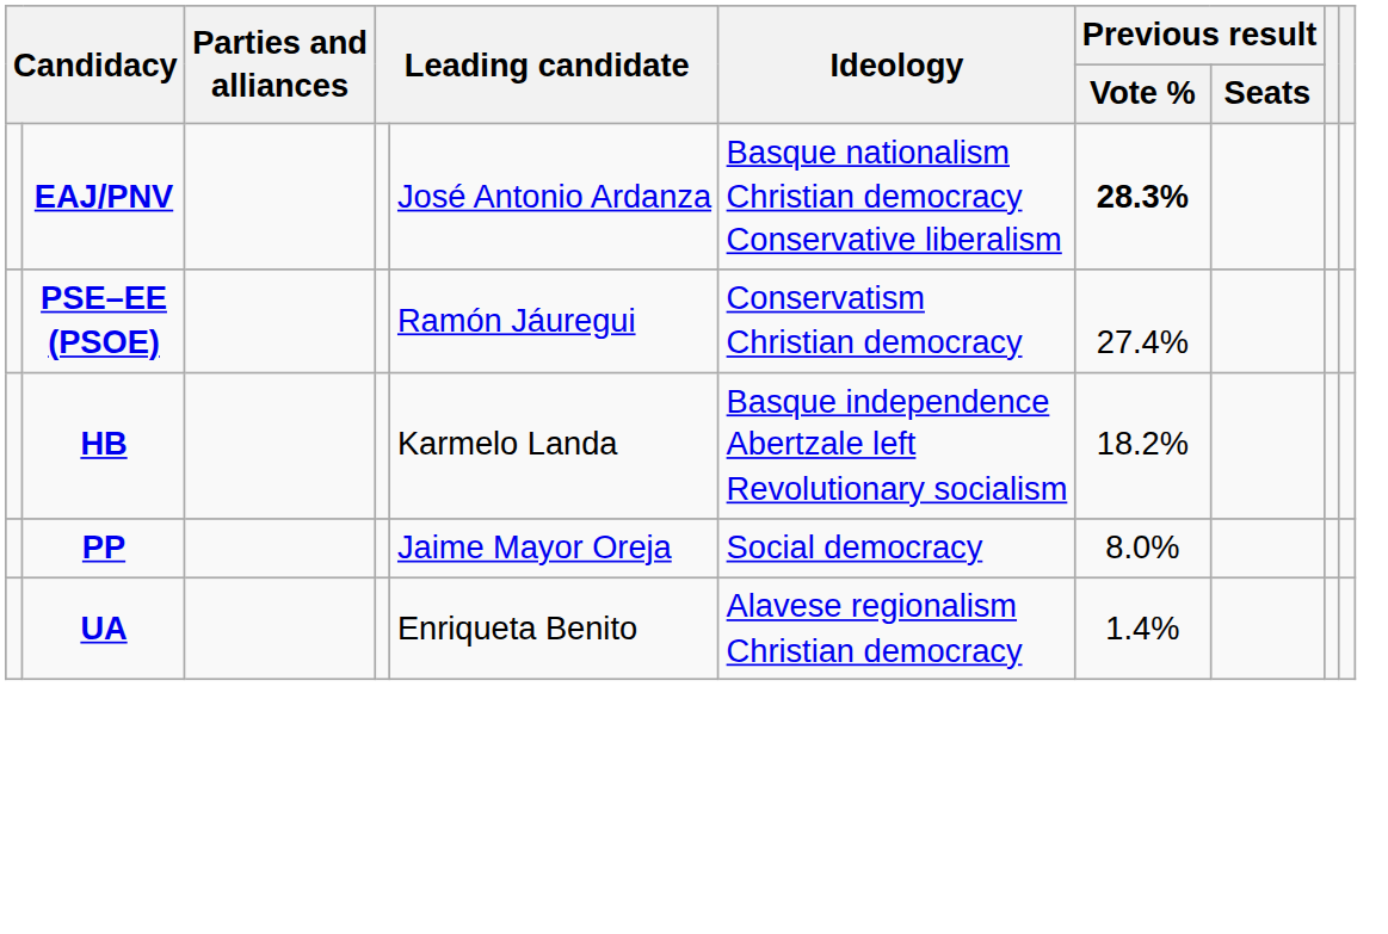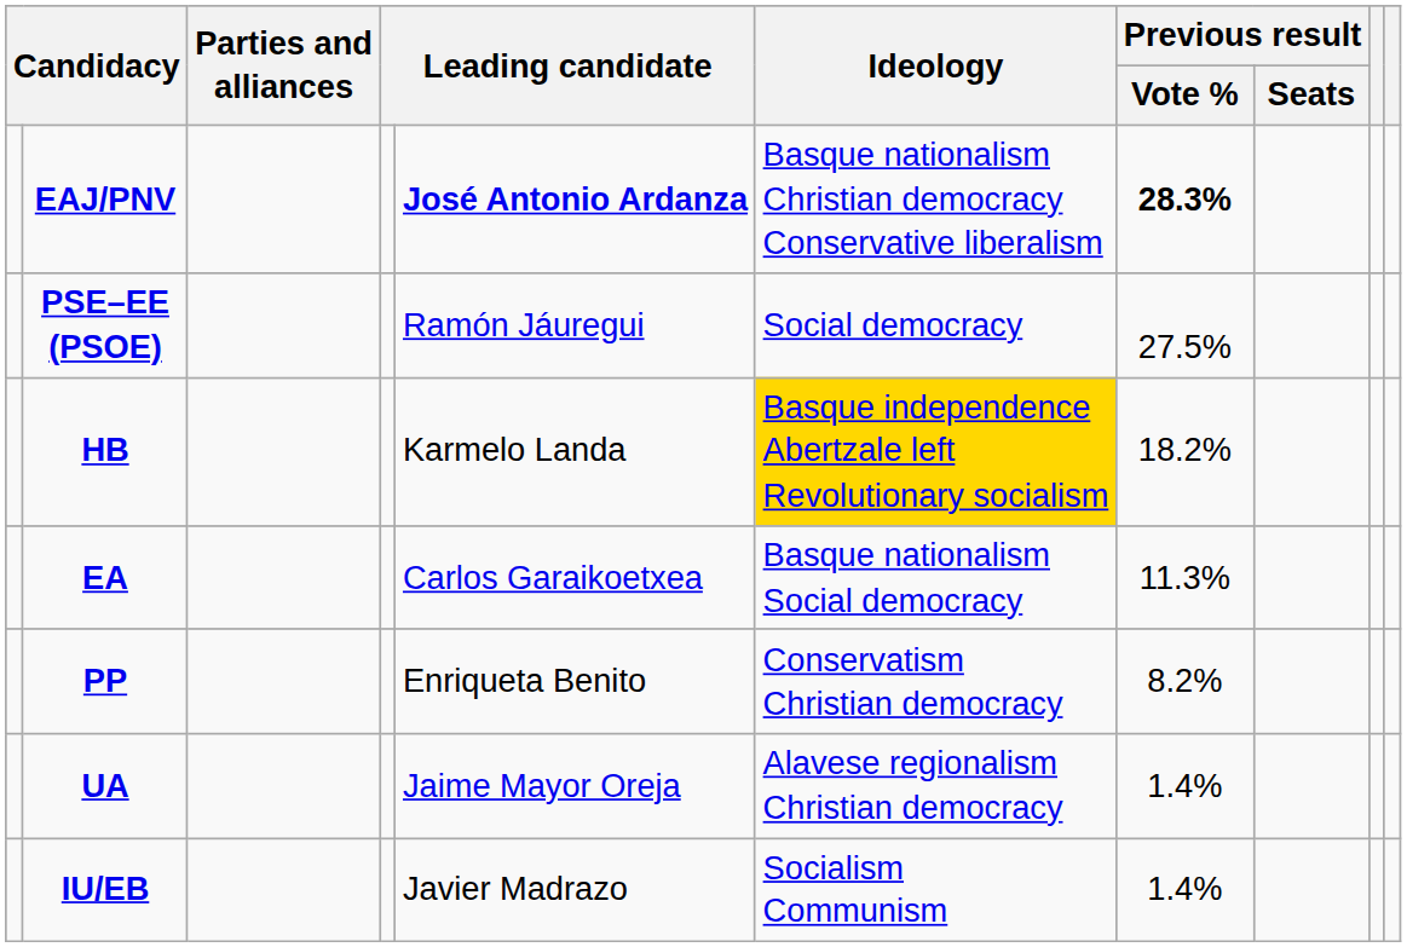EAJ/PNV | column 5: normal -> bold
PSE–EE (PSOE) | Ideology: Conservatism Christian democracy -> Social democracy
PSE–EE (PSOE) | Previous result / Vote %: 27.4% -> 27.5%
HB | Ideology: no background -> gold background
+ row: EA | Carlos Garaikoetxea | Basque nationalism Social democracy | 11.3%
PP | column 5: Jaime Mayor Oreja -> Enriqueta Benito
PP | Ideology: Social democracy -> Conservatism Christian democracy
PP | Previous result / Vote %: 8.0% -> 8.2%
UA | column 5: Enriqueta Benito -> Jaime Mayor Oreja
+ row: IU/EB | Javier Madrazo | Socialism Communism | 1.4%
